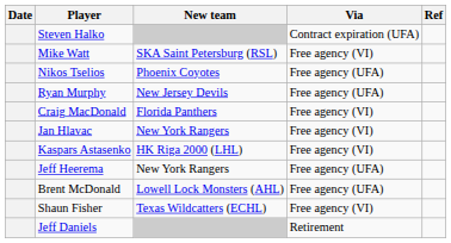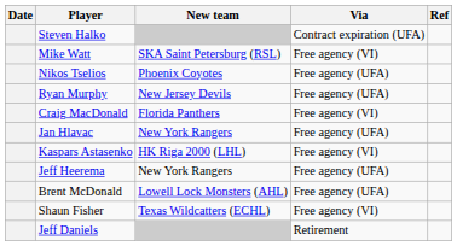Jan Hlavac | Via: Free agency (VI) -> Free agency (UFA)
